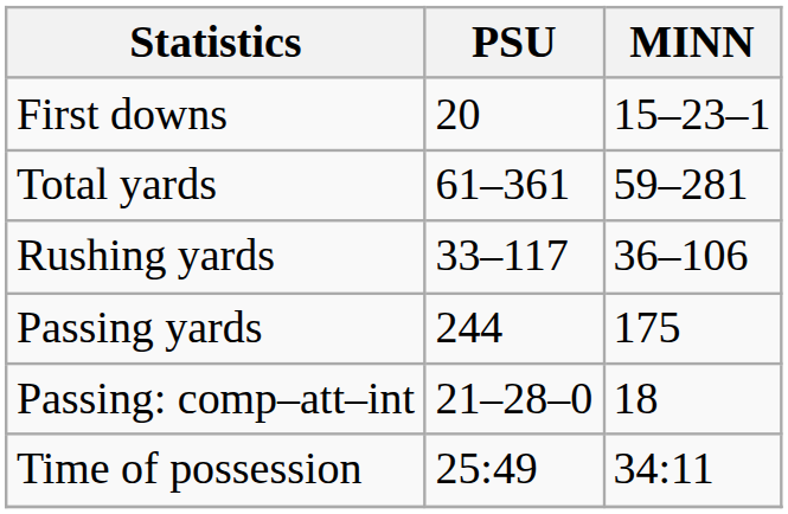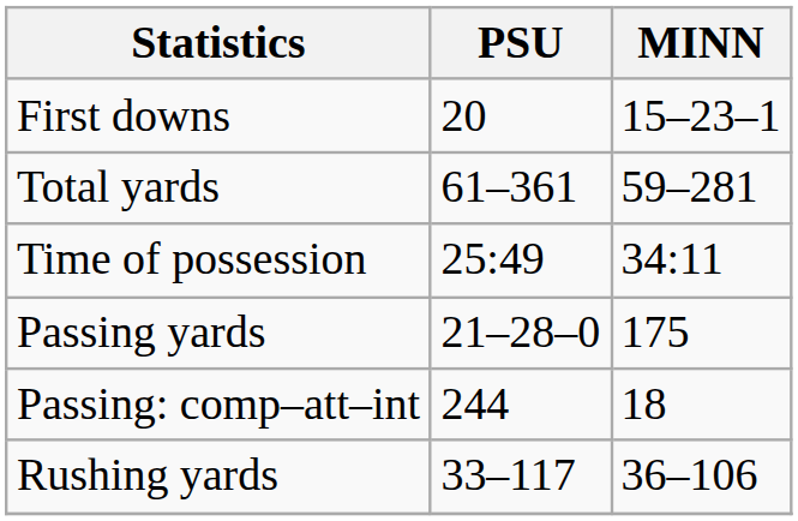rows swapped: Rushing yards <-> Time of possession
Passing yards | PSU: 244 -> 21–28–0
Passing: comp–att–int | PSU: 21–28–0 -> 244
